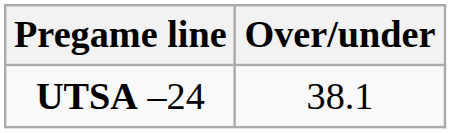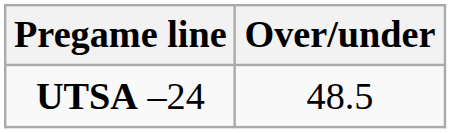UTSA –24 | Over/under: 38.1 -> 48.5
